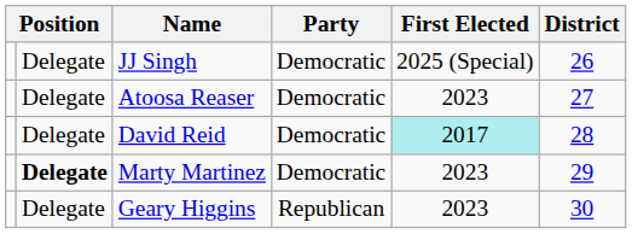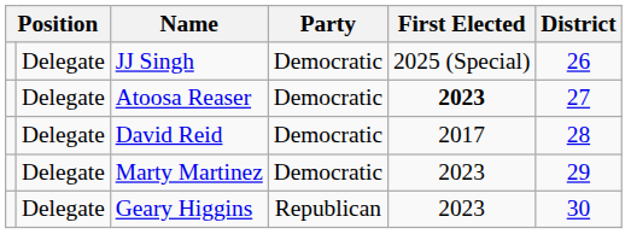Atoosa Reaser | First Elected: normal -> bold
David Reid | First Elected: paleturquoise background -> no background
Marty Martinez | column 2: bold -> normal
